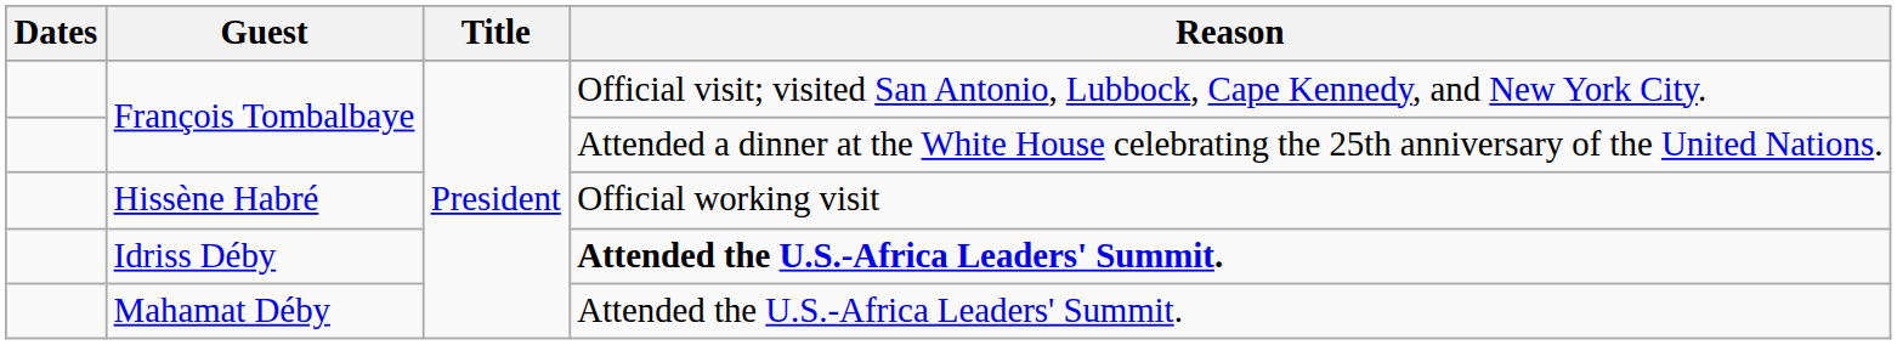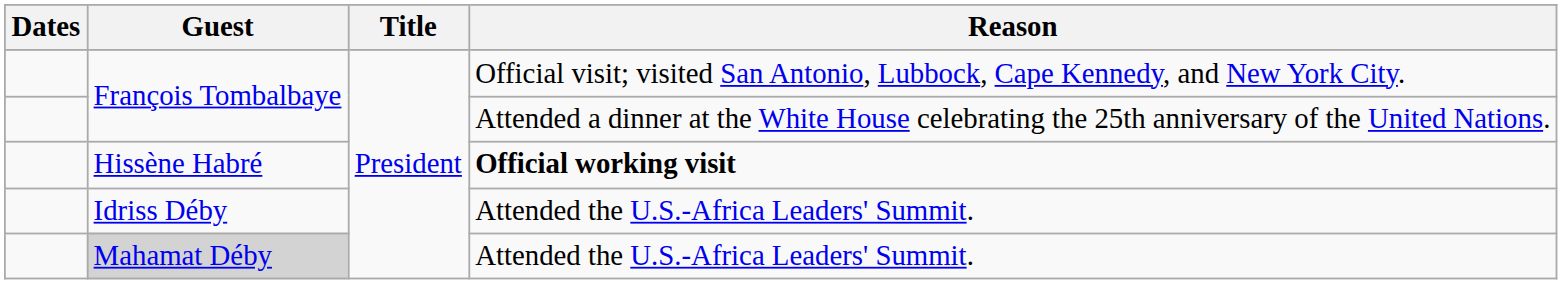Hissène Habré | Reason: normal -> bold
Idriss Déby | Reason: bold -> normal
Mahamat Déby | Guest: no background -> lightgrey background
